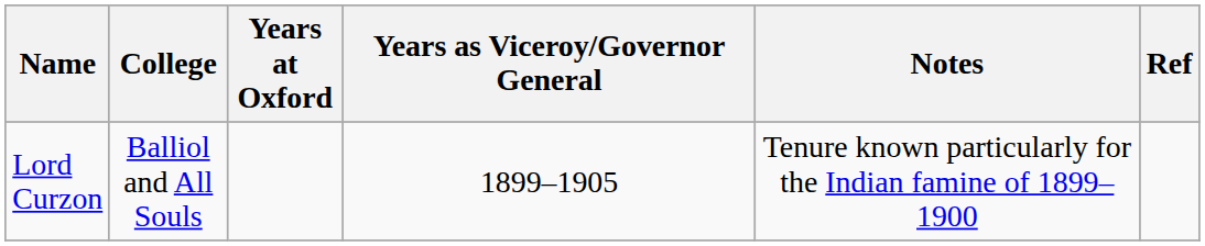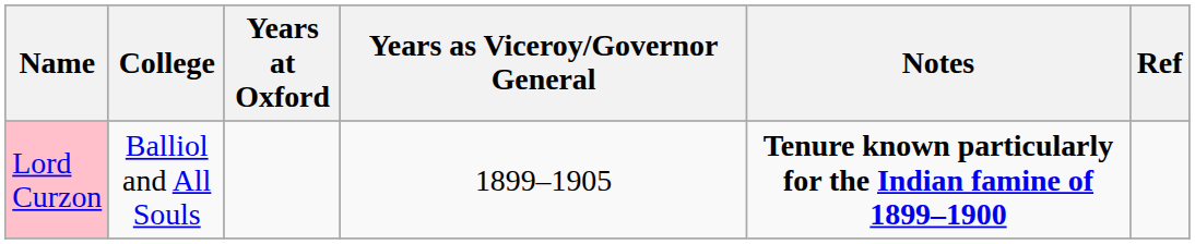row 2 | Name: no background -> pink background
row 2 | Notes: normal -> bold
